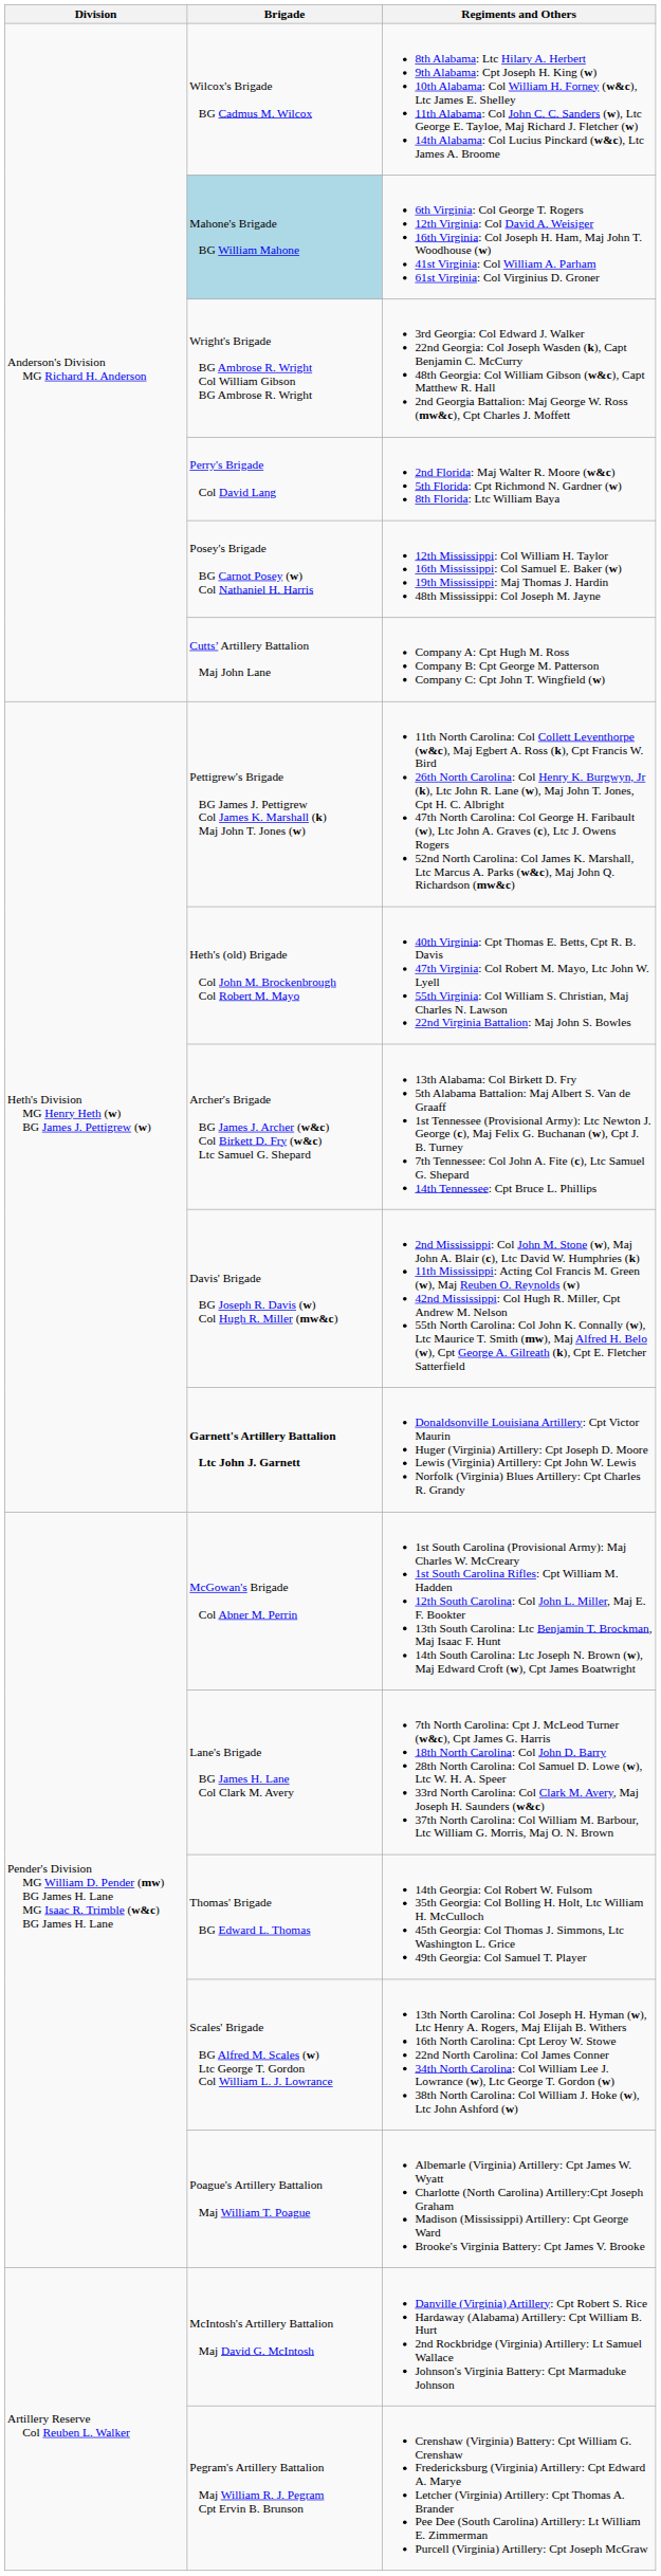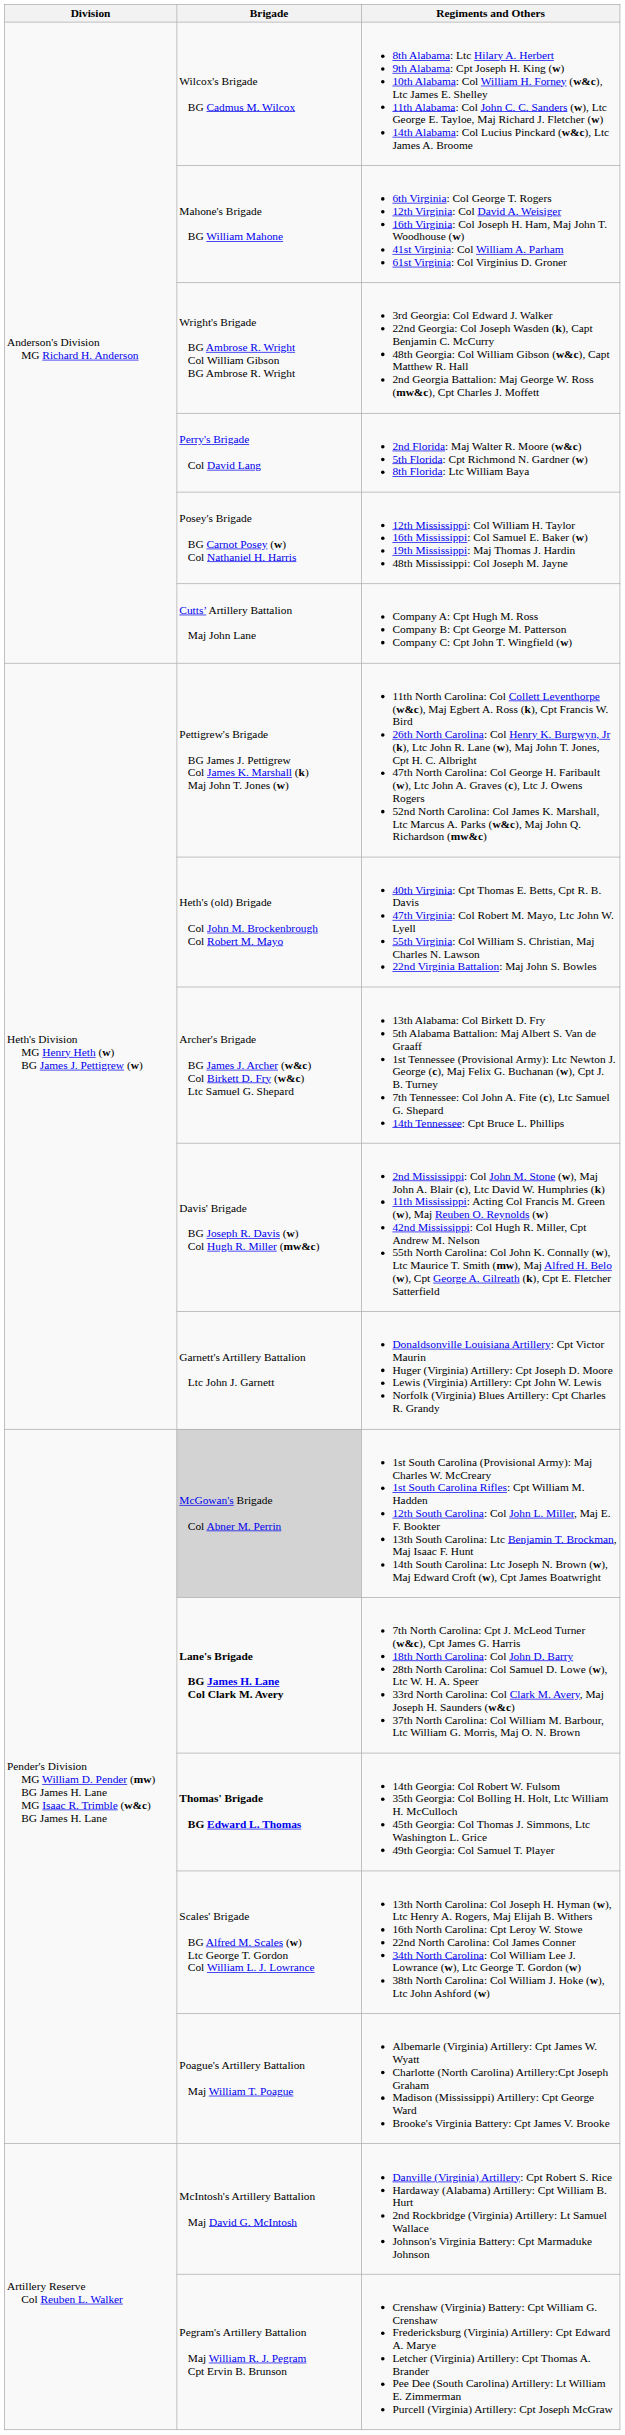Mahone's Brigade BG William Mahone | Brigade: lightblue background -> no background
Garnett's Artillery Battalion Ltc John J. Garnett | Brigade: bold -> normal
McGowan's Brigade Col Abner M. Perrin | Brigade: no background -> lightgrey background
Lane's Brigade BG James H. Lane Col Clark M. Avery | Brigade: normal -> bold
Thomas' Brigade BG Edward L. Thomas | Brigade: normal -> bold
